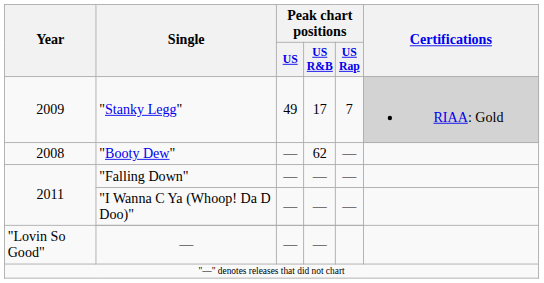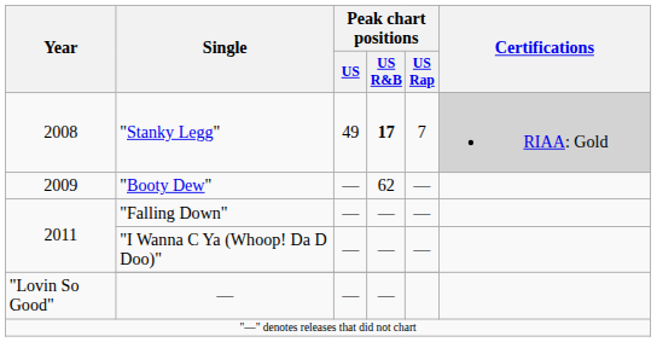"Stanky Legg" | Year: 2009 -> 2008
"Stanky Legg" | Peak chart positions / US R&B: normal -> bold
"Booty Dew" | Year: 2008 -> 2009
